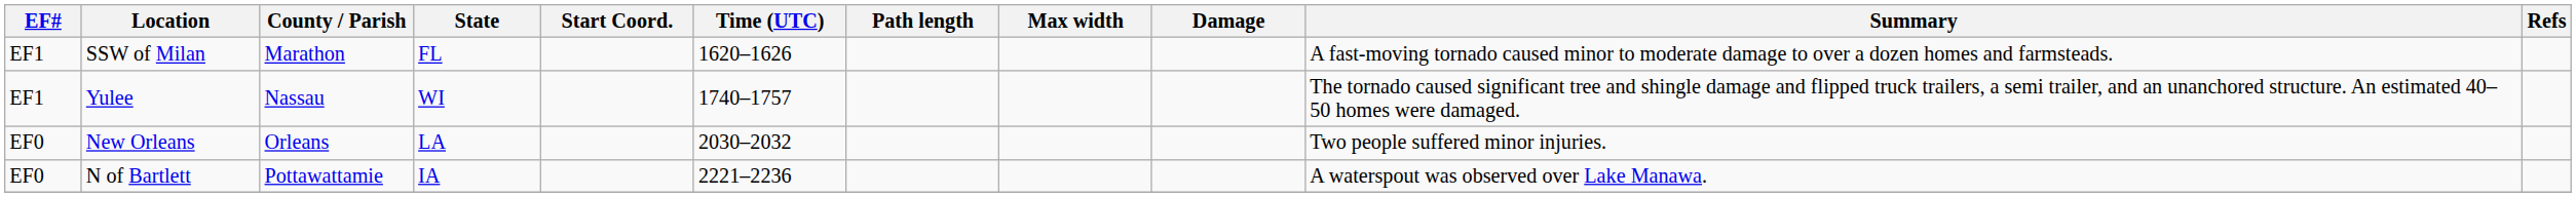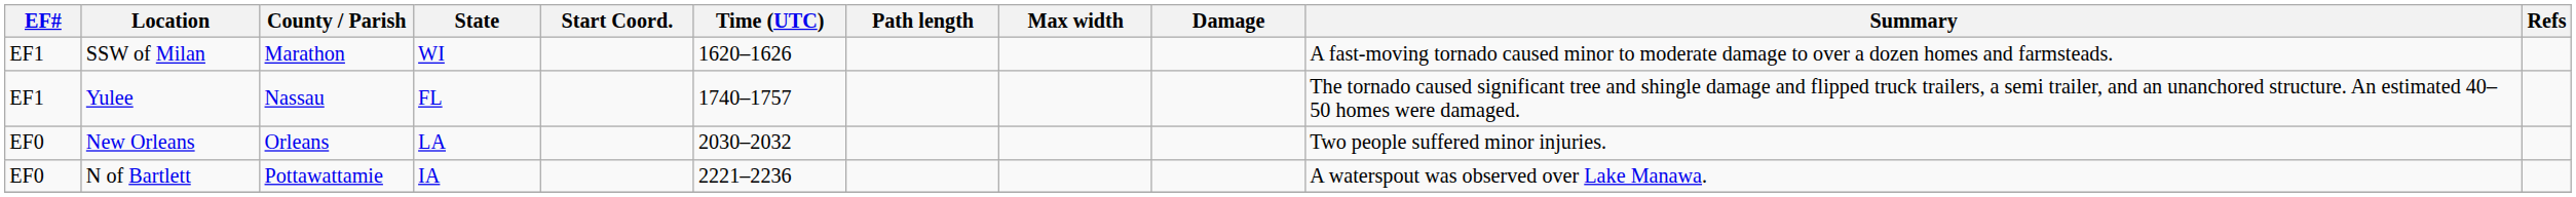SSW of Milan | State: FL -> WI
Yulee | State: WI -> FL
